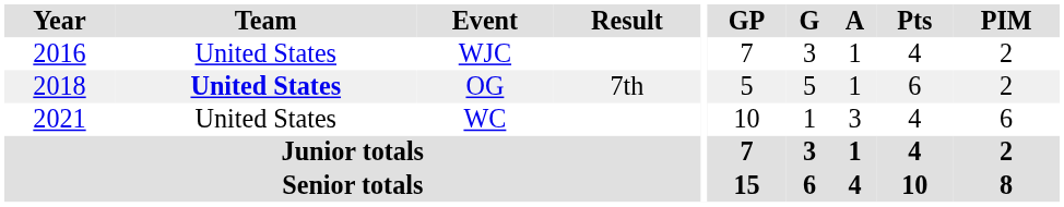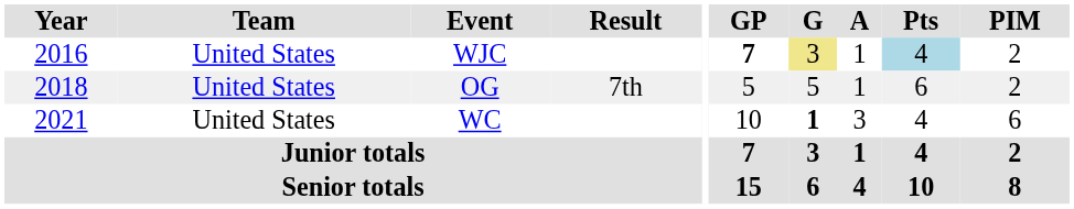WJC | GP: normal -> bold
WJC | G: no background -> khaki background
WJC | Pts: no background -> lightblue background
OG | Team: bold -> normal
WC | G: normal -> bold
